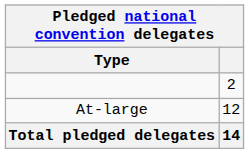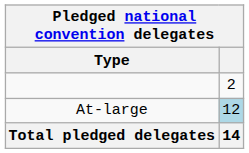At-large | column 2: no background -> lightblue background
